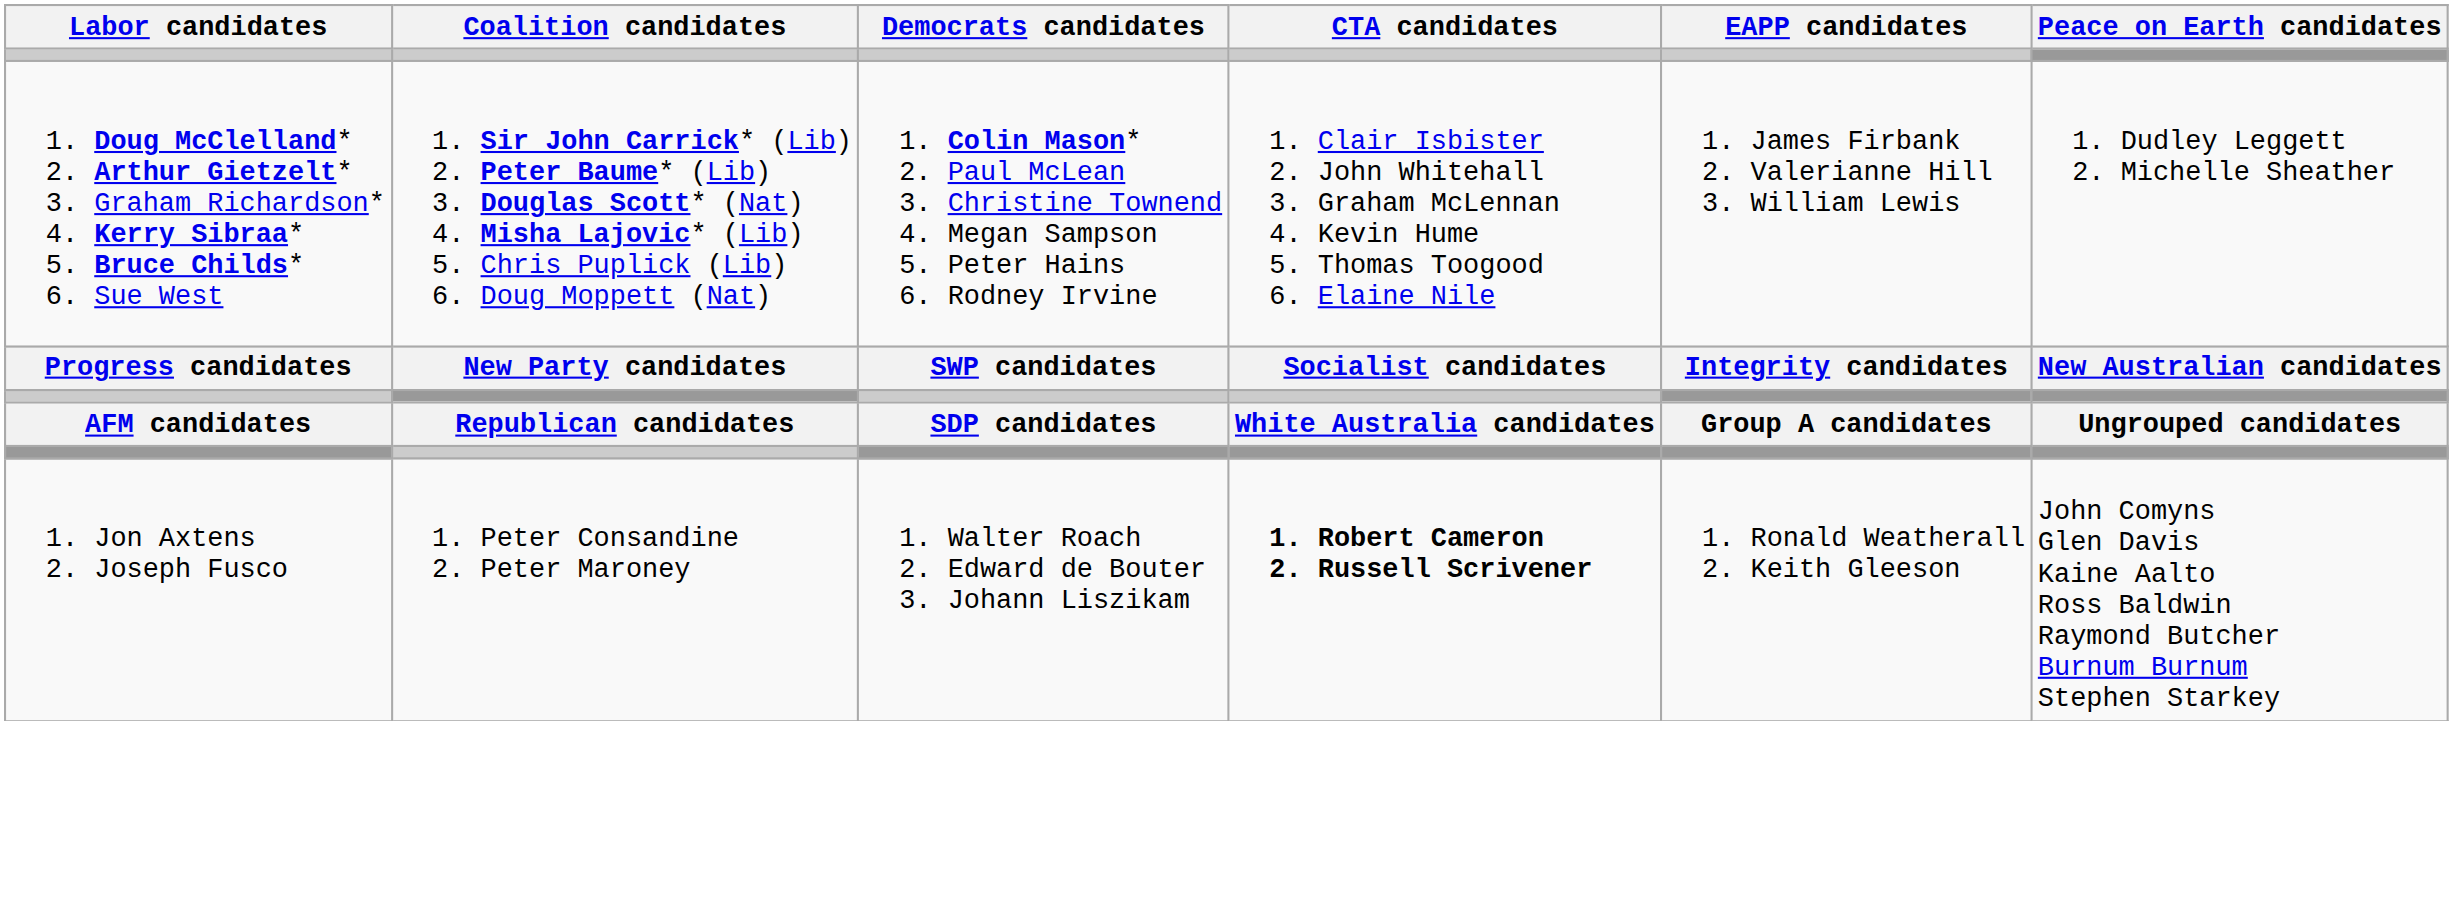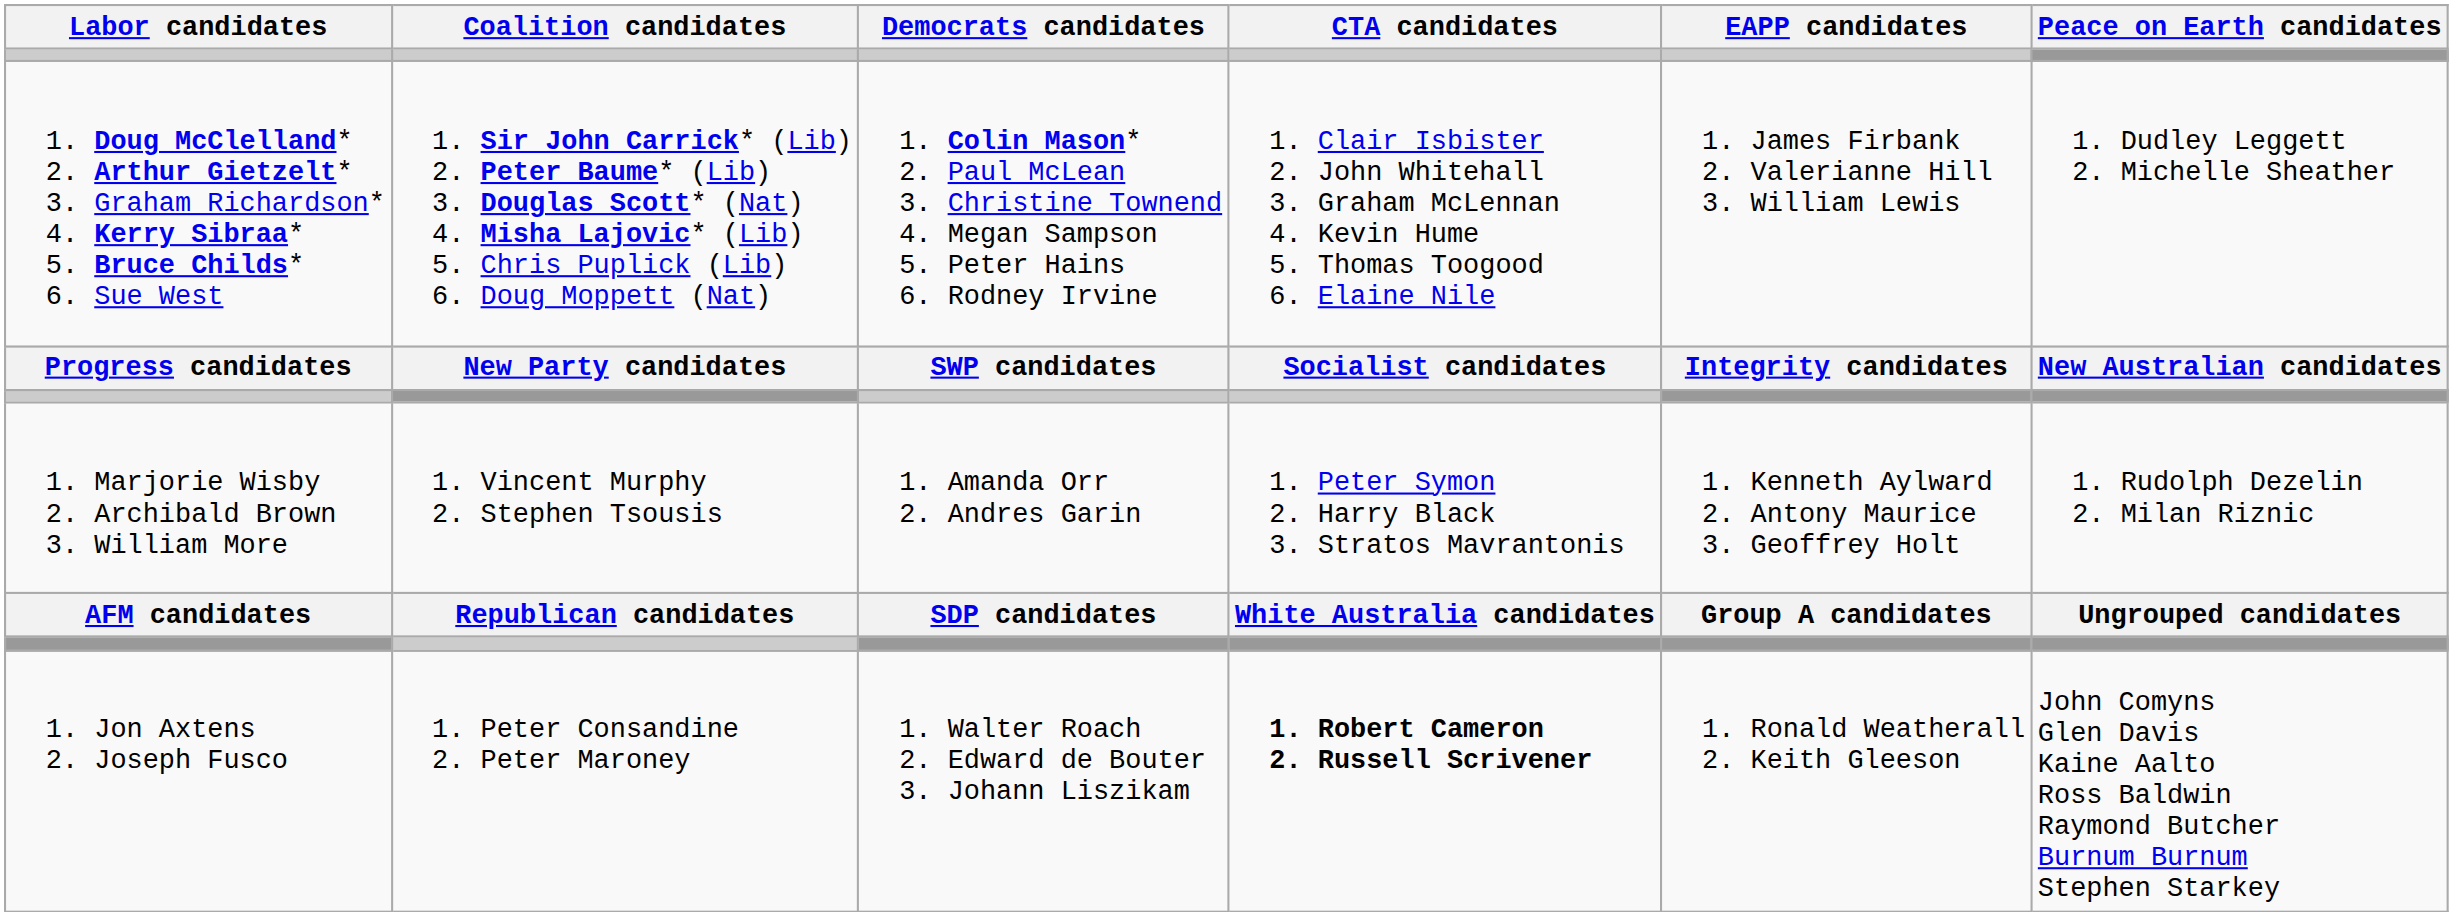+ row: Marjorie Wisby Archibald Brown William More | Vincent Murphy Stephen Tsousis | Amanda Orr Andres Garin | Peter Symon Harry Black Stratos Mavrantonis | Kenneth Aylward Antony Maurice Geoffrey Holt | Rudolph Dezelin Milan Riznic
